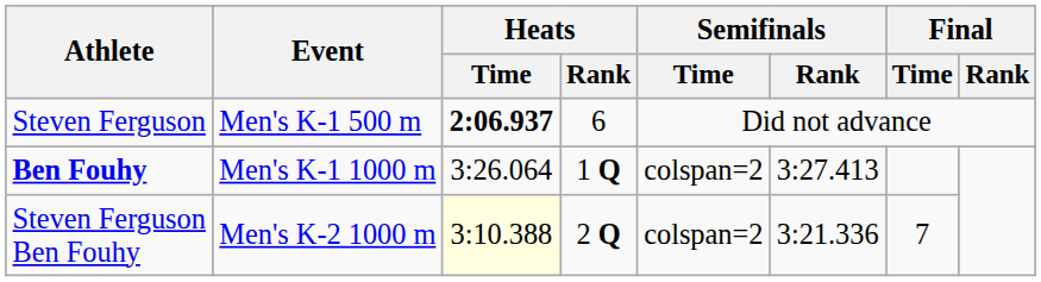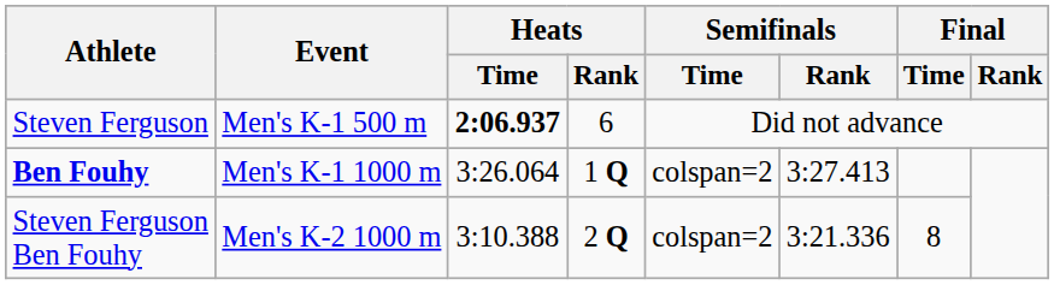Steven Ferguson Ben Fouhy | Heats / Time: lightyellow background -> no background
Steven Ferguson Ben Fouhy | Final / Time: 7 -> 8
